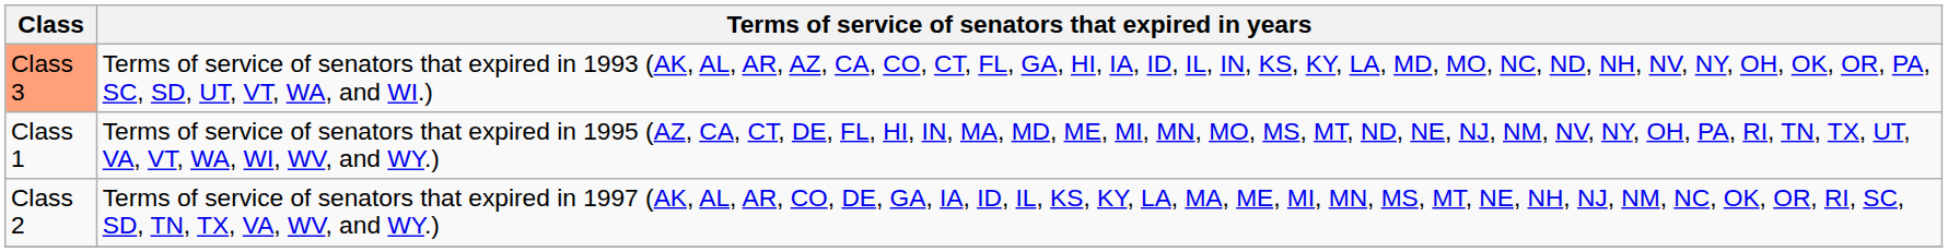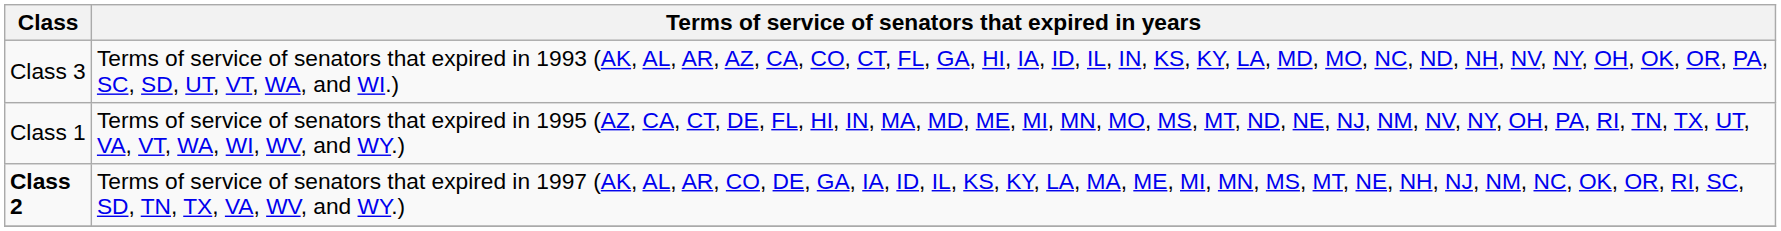Class 3 | Class: lightsalmon background -> no background
Class 2 | Class: normal -> bold
